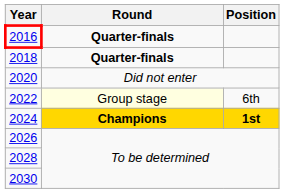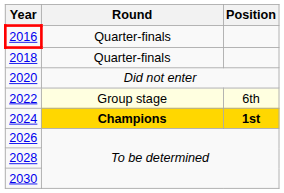2016 | Round: bold -> normal
2018 | Round: bold -> normal
2022 | Position: no background -> lightyellow background
